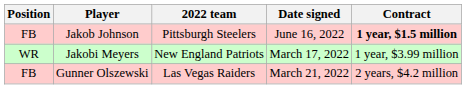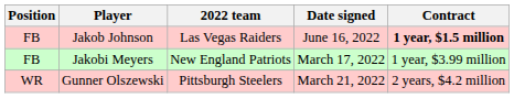Jakob Johnson | 2022 team: Pittsburgh Steelers -> Las Vegas Raiders
Jakobi Meyers | Position: WR -> FB
Gunner Olszewski | Position: FB -> WR
Gunner Olszewski | 2022 team: Las Vegas Raiders -> Pittsburgh Steelers
